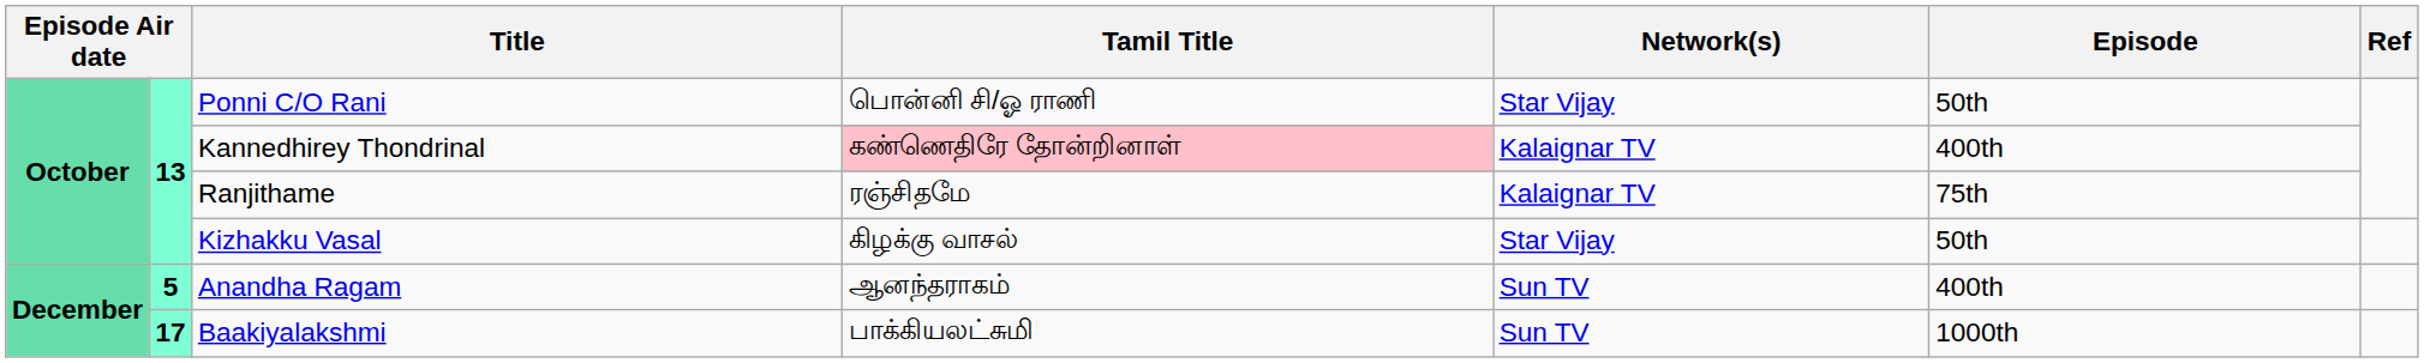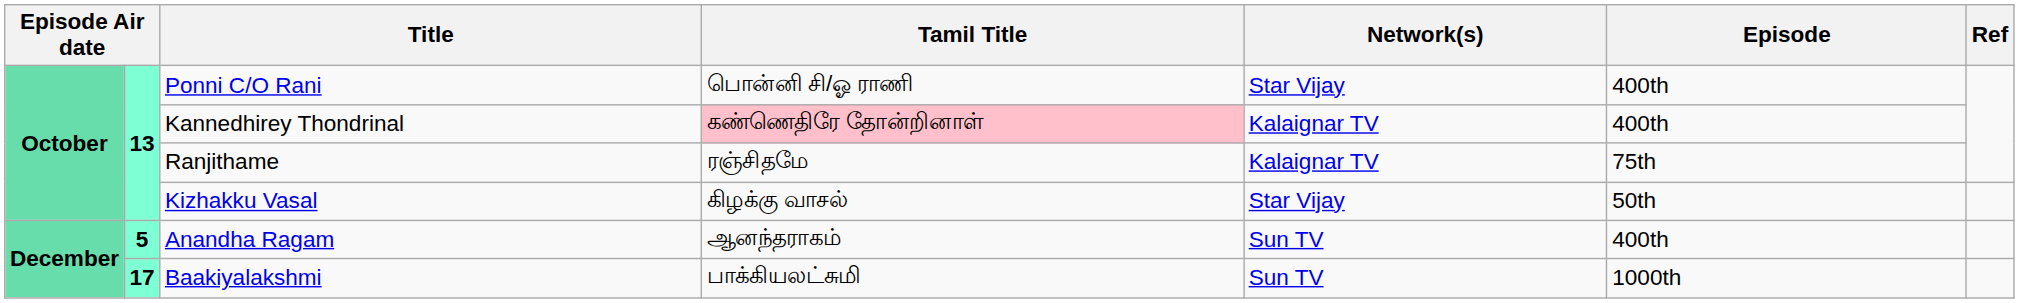Ponni C/O Rani | Episode: 50th -> 400th
